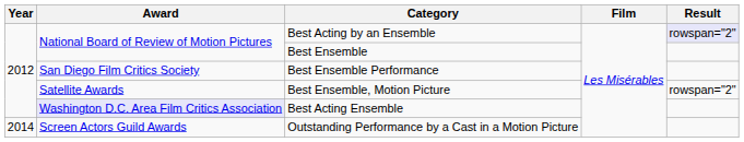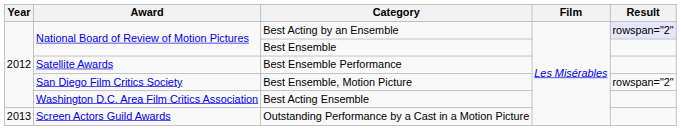Best Ensemble Performance | Award: San Diego Film Critics Society -> Satellite Awards
Best Ensemble, Motion Picture | Award: Satellite Awards -> San Diego Film Critics Society
Best Acting Ensemble | Award: lavender background -> no background
Outstanding Performance by a Cast in a Motion Picture | Year: 2014 -> 2013
